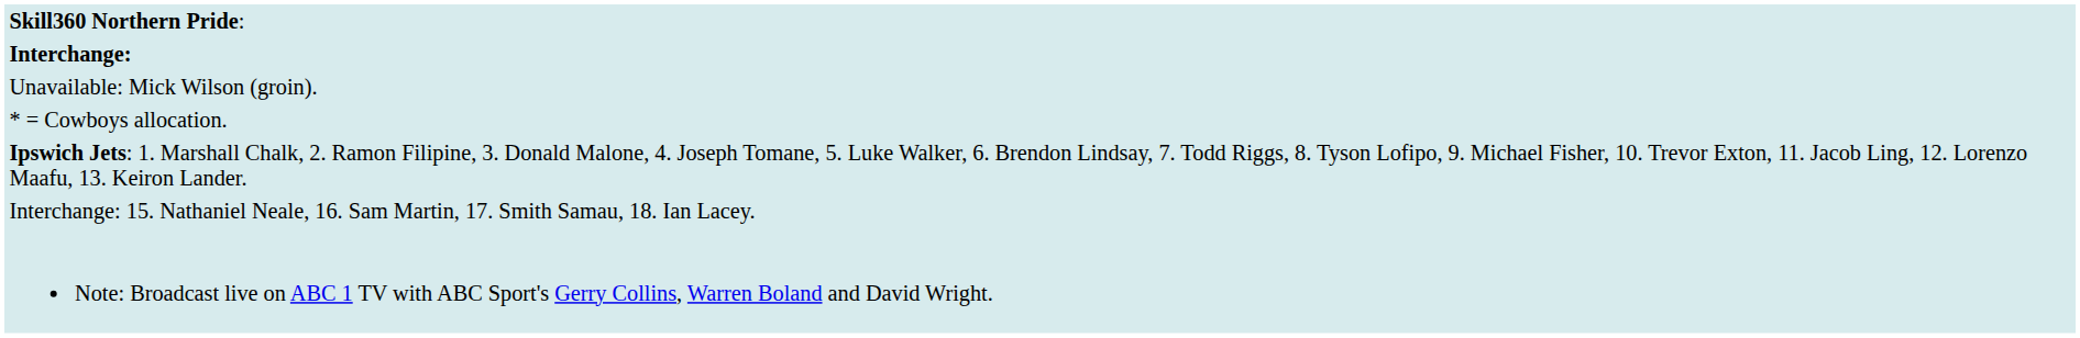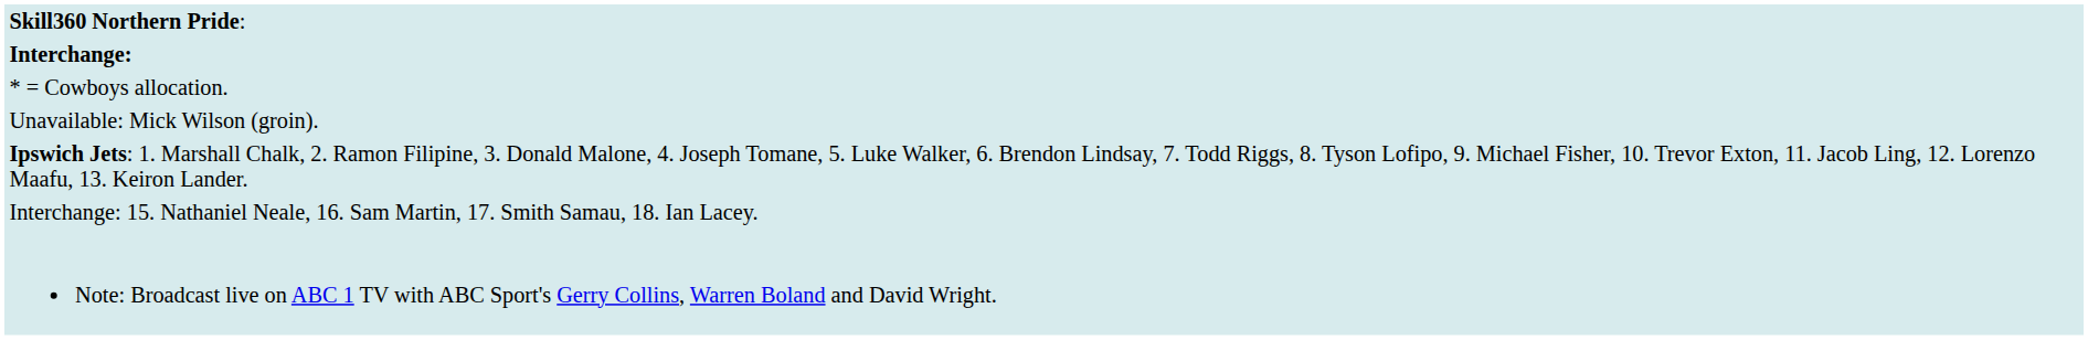row 3 | column 1: Unavailable: Mick Wilson (groin). -> * = Cowboys allocation.
row 4 | column 1: * = Cowboys allocation. -> Unavailable: Mick Wilson (groin).
